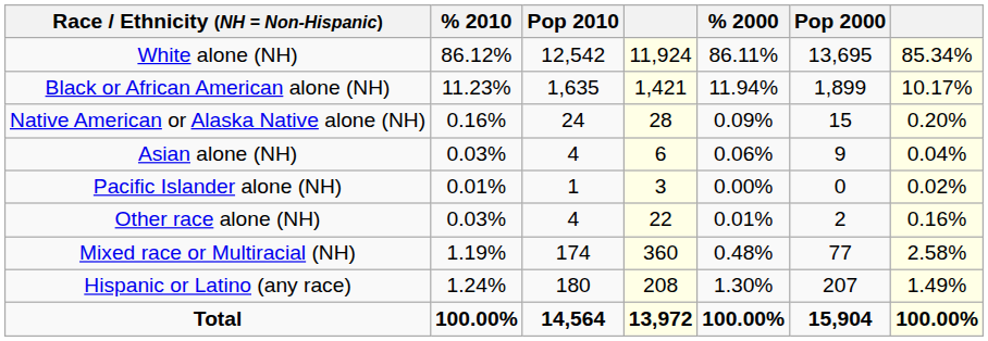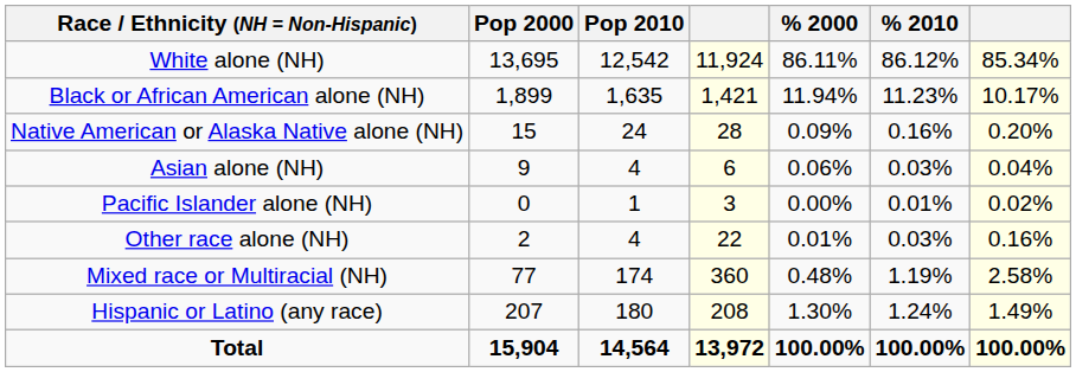columns swapped: Pop 2000 <-> % 2010
